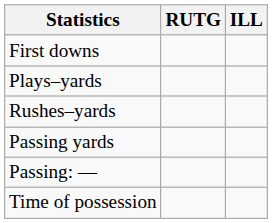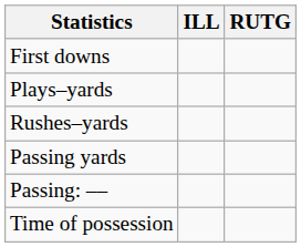columns swapped: RUTG <-> ILL
